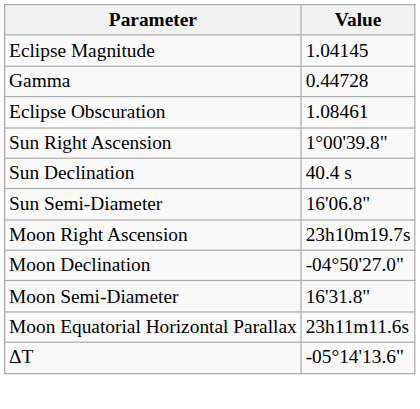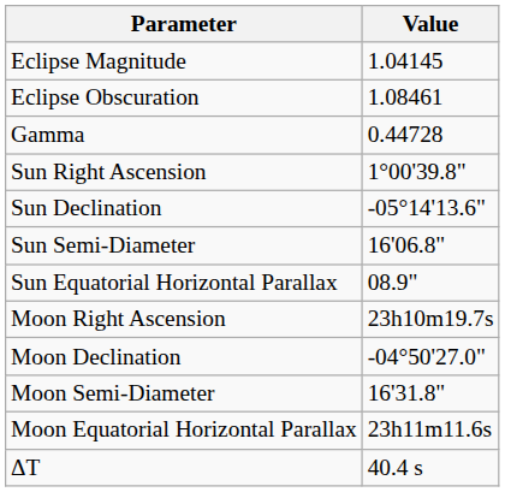rows swapped: Eclipse Obscuration <-> Gamma
Sun Declination | Value: 40.4 s -> -05°14'13.6"
+ row: Sun Equatorial Horizontal Parallax | 08.9"
ΔT | Value: -05°14'13.6" -> 40.4 s
